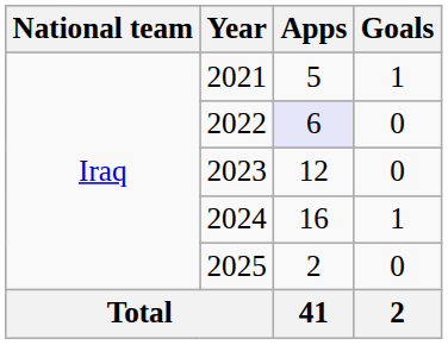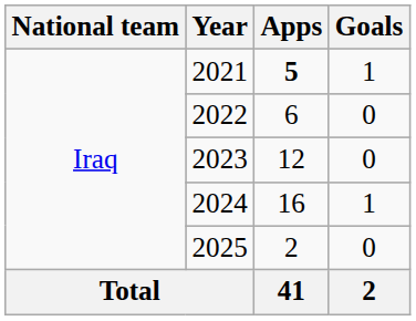2021 | Apps: normal -> bold
2022 | Apps: lavender background -> no background
